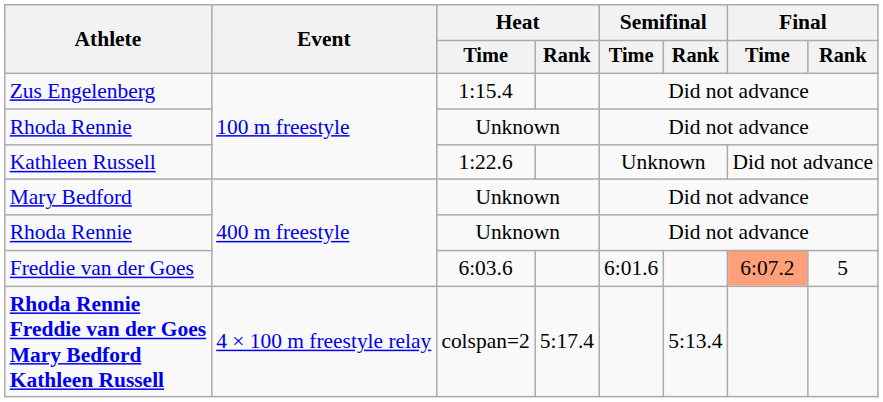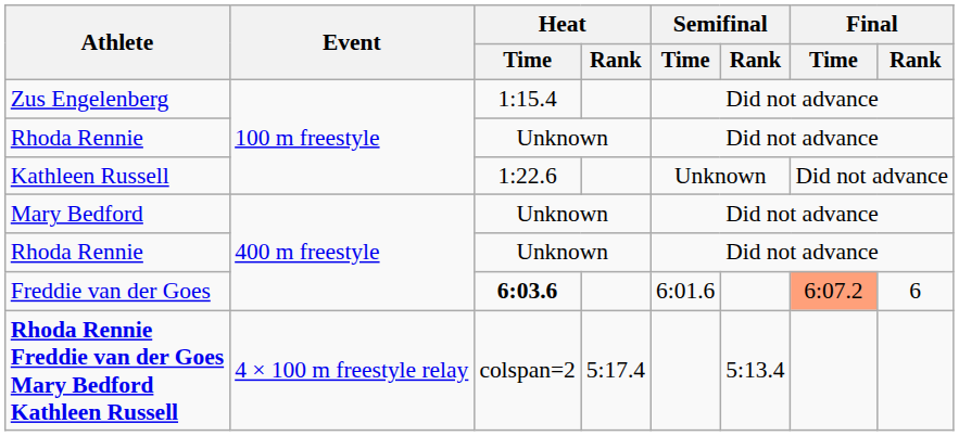Freddie van der Goes | Heat / Time: normal -> bold
Freddie van der Goes | Final / Rank: 5 -> 6
